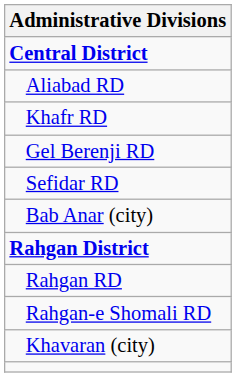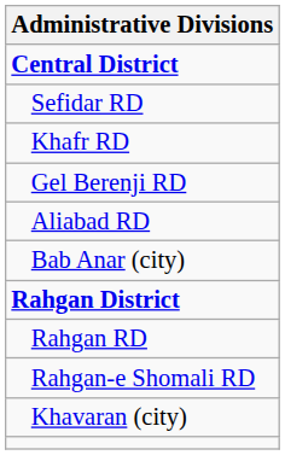row 3 | column 1: Aliabad RD -> Sefidar RD
row 6 | column 1: Sefidar RD -> Aliabad RD
